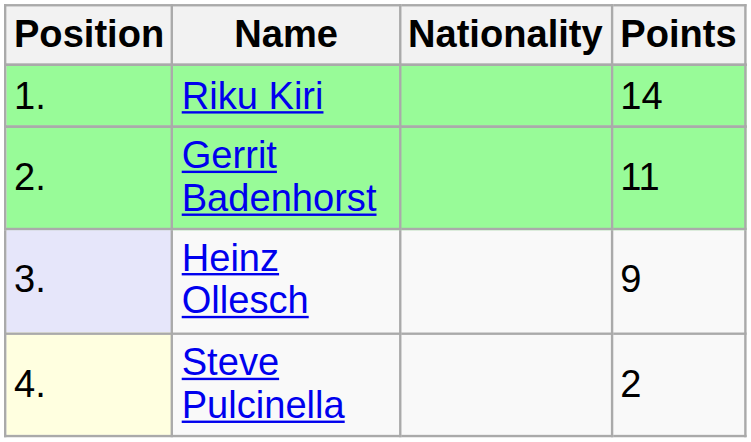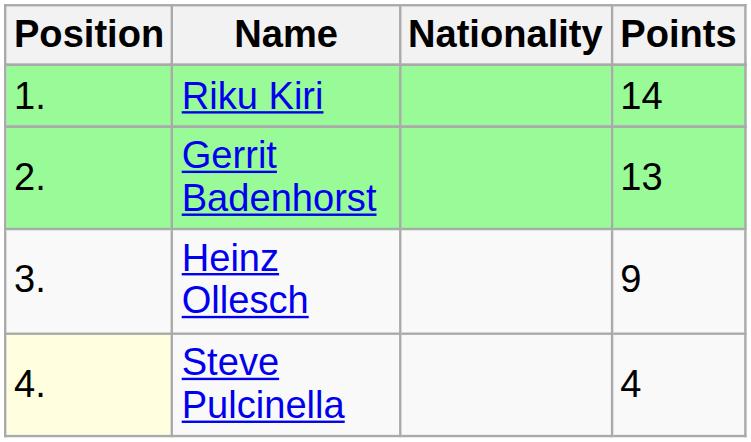Gerrit Badenhorst | Points: 11 -> 13
Heinz Ollesch | Position: lavender background -> no background
Steve Pulcinella | Points: 2 -> 4
